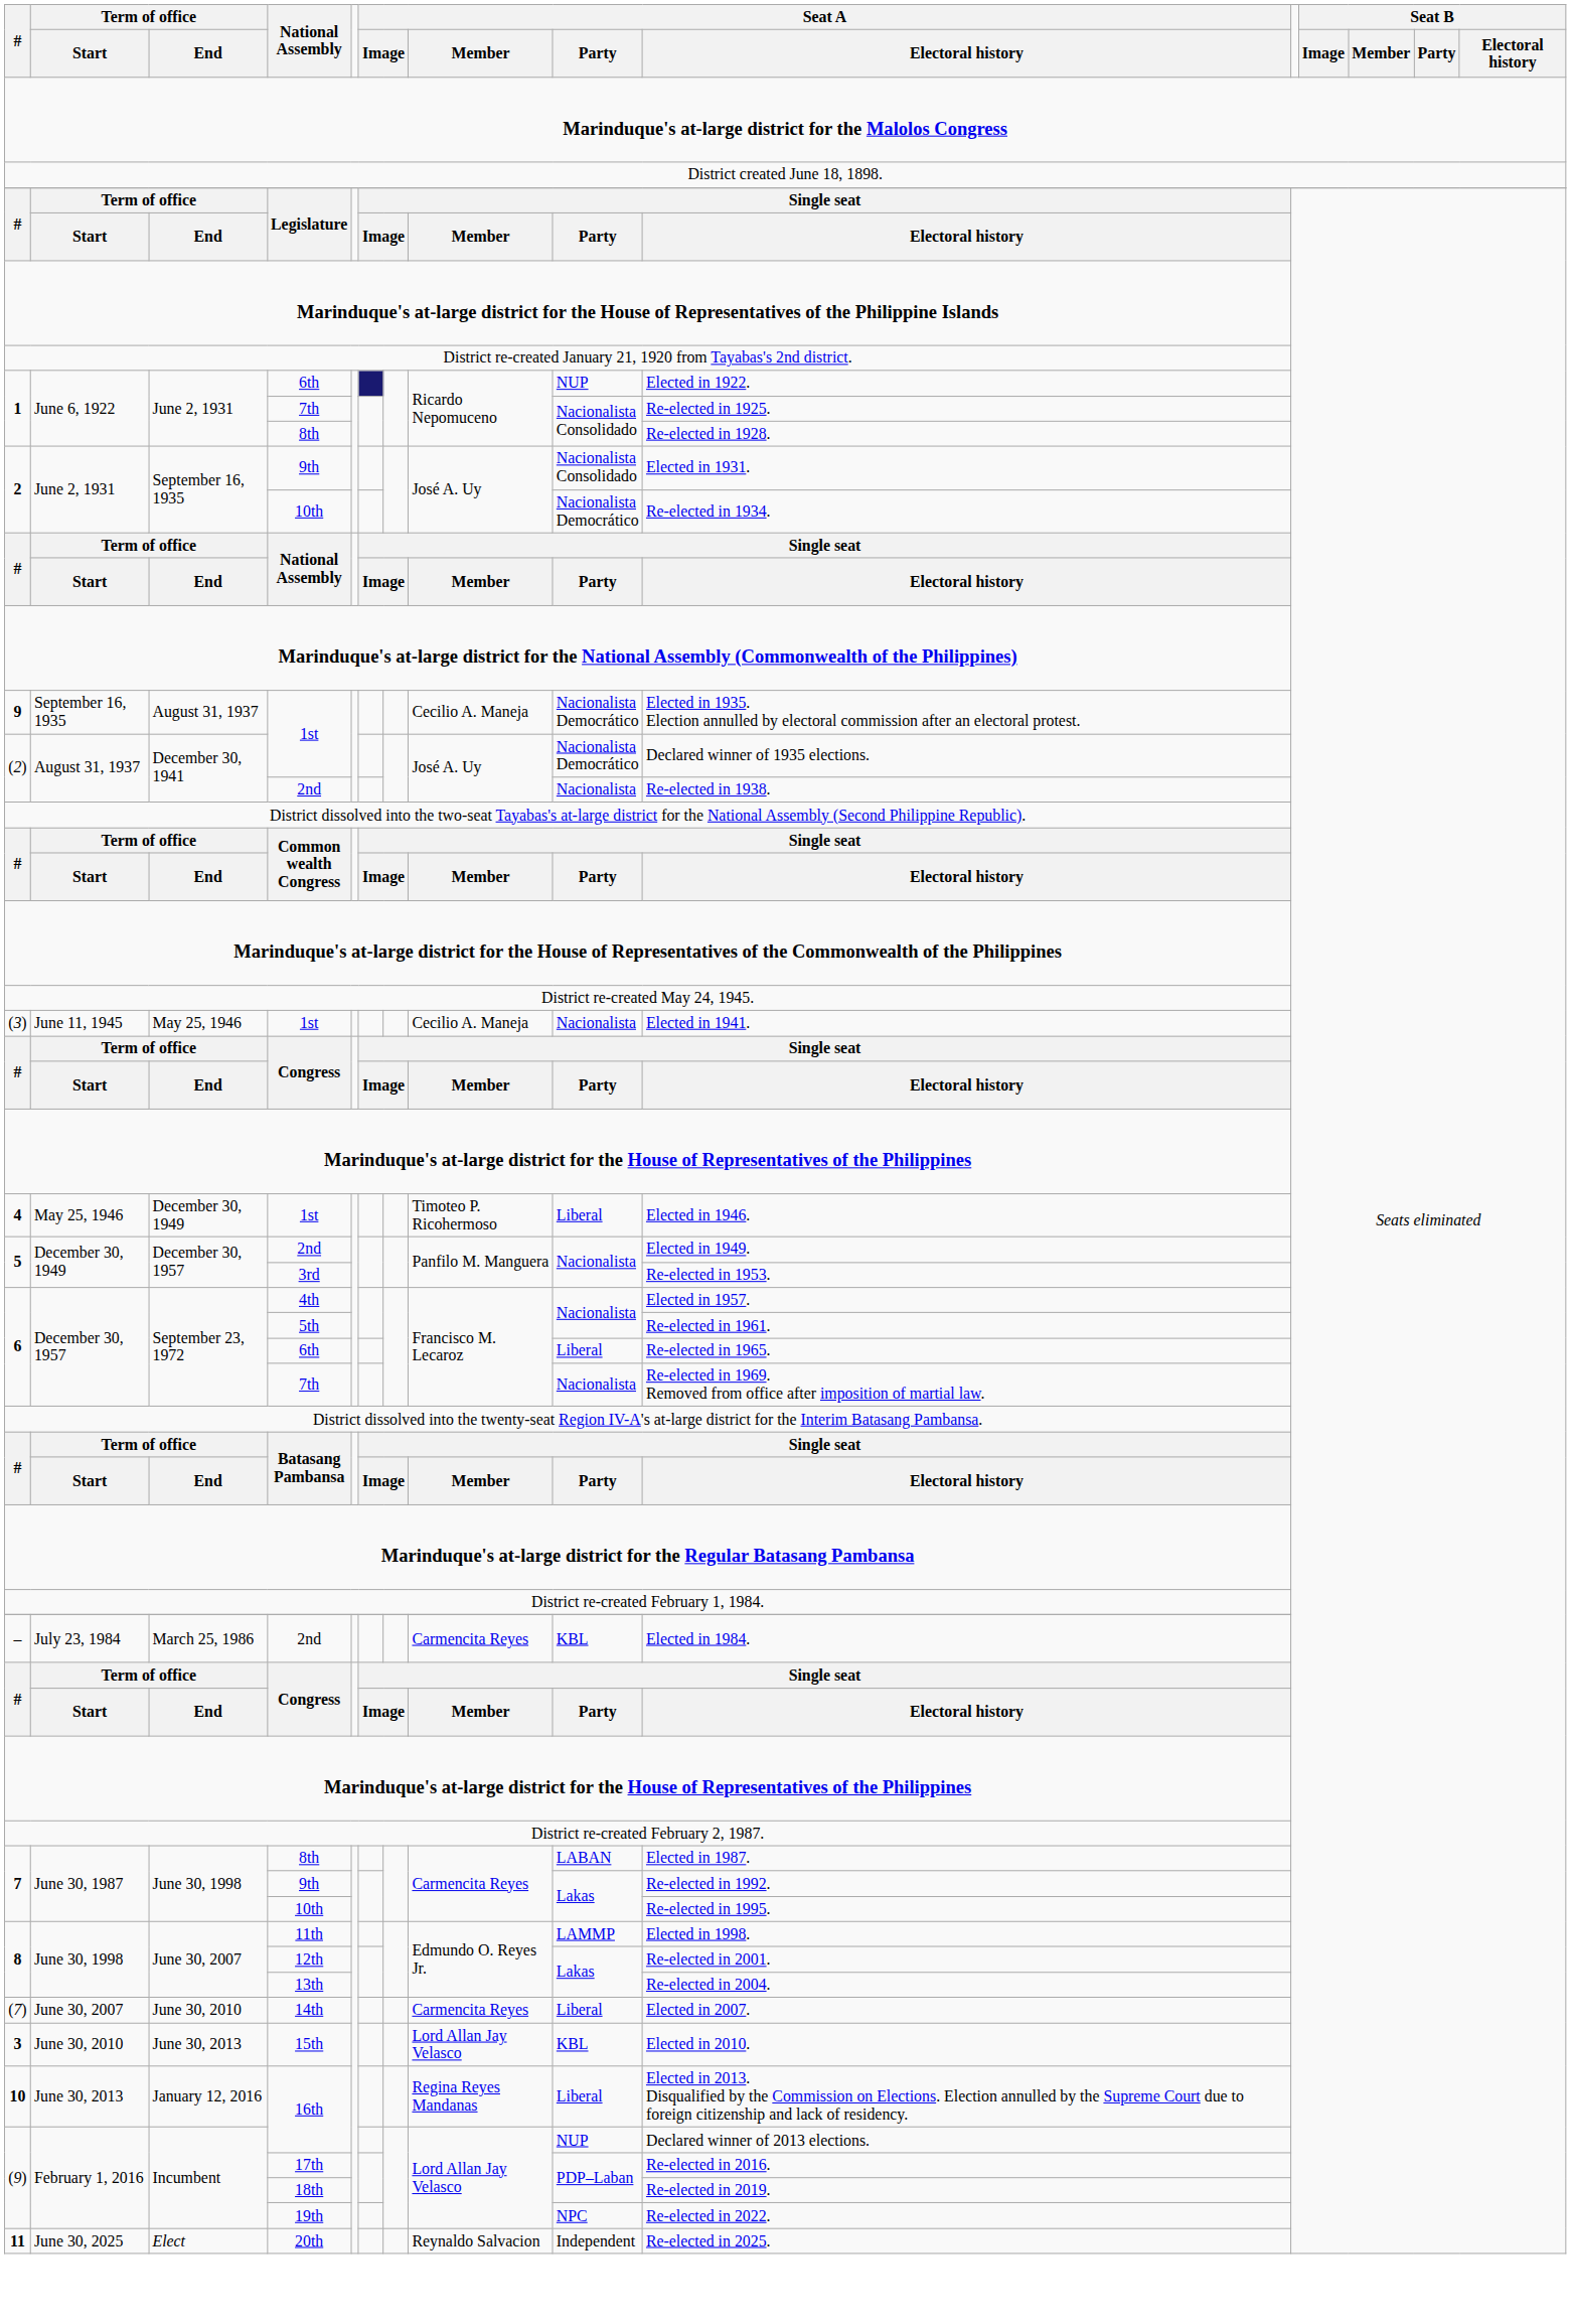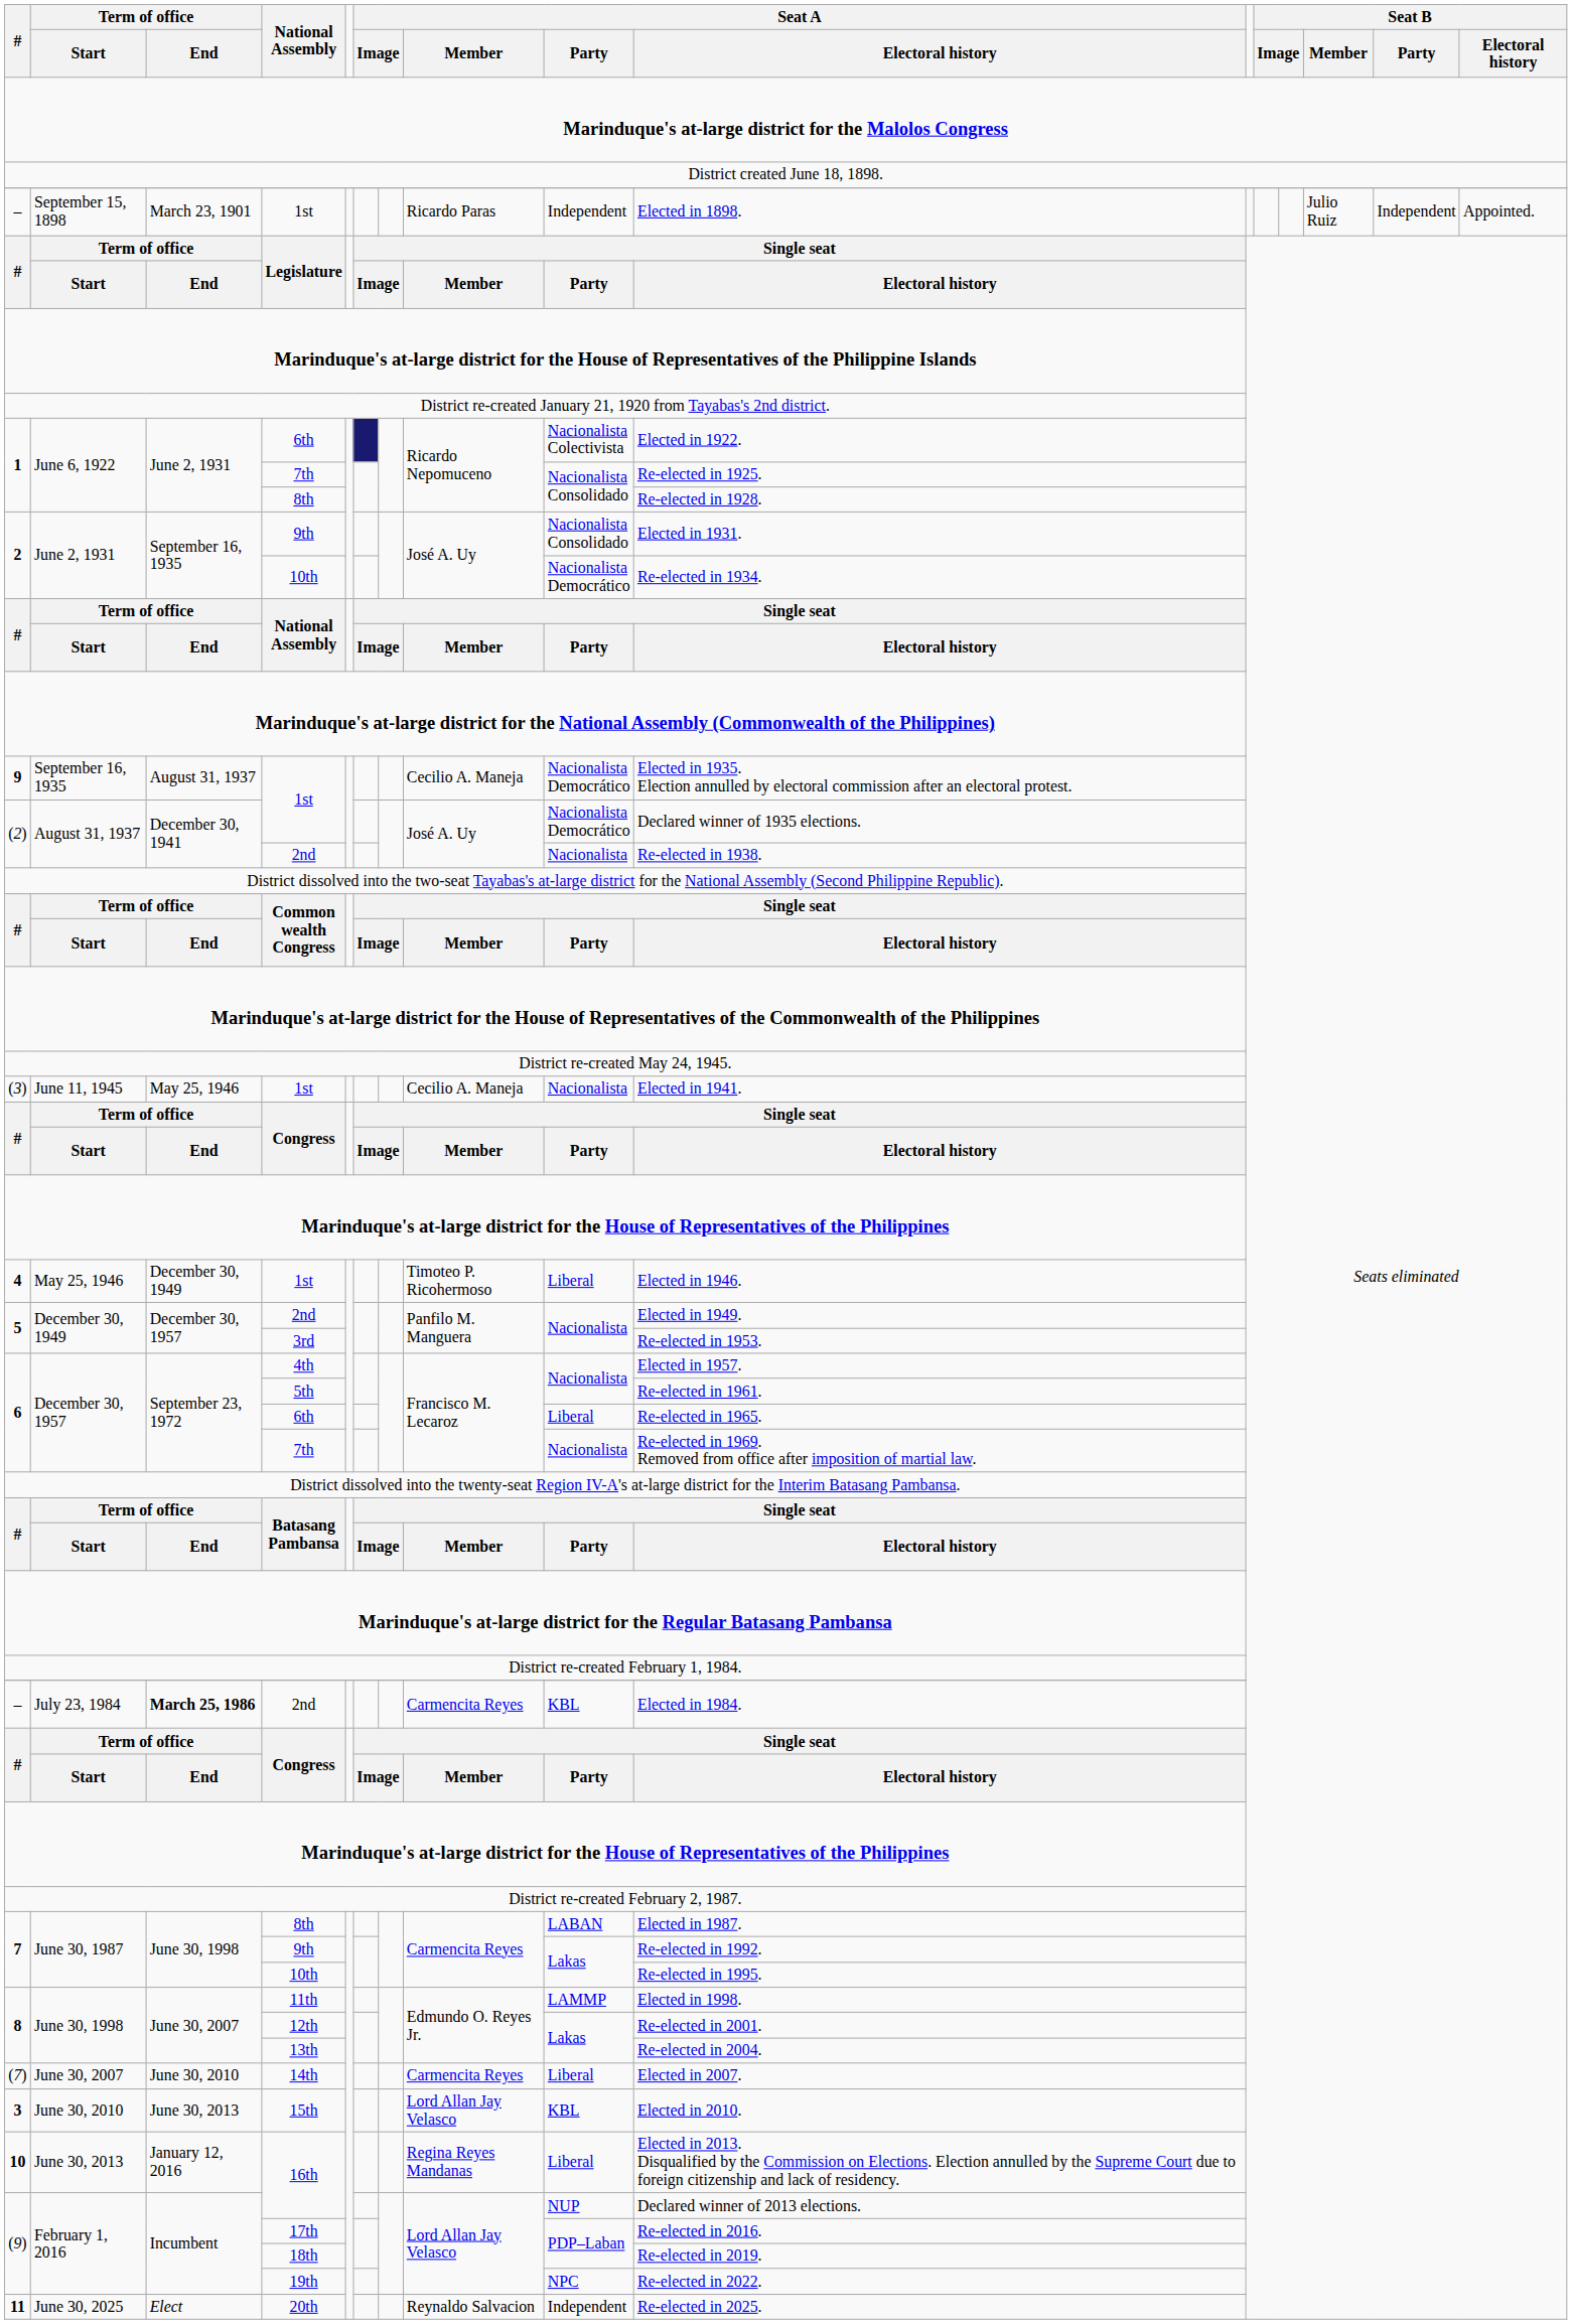+ row: – | September 15, 1898 | March 23, 1901 | 1st | Ricardo Paras | Independent | Elected in 1898. | Julio Ruiz | Independent | Appointed.
June 6, 1922 / 6th | Seat A / Party: NUP -> Nacionalista Colectivista
July 23, 1984 / 2nd | Term of office / End: normal -> bold
